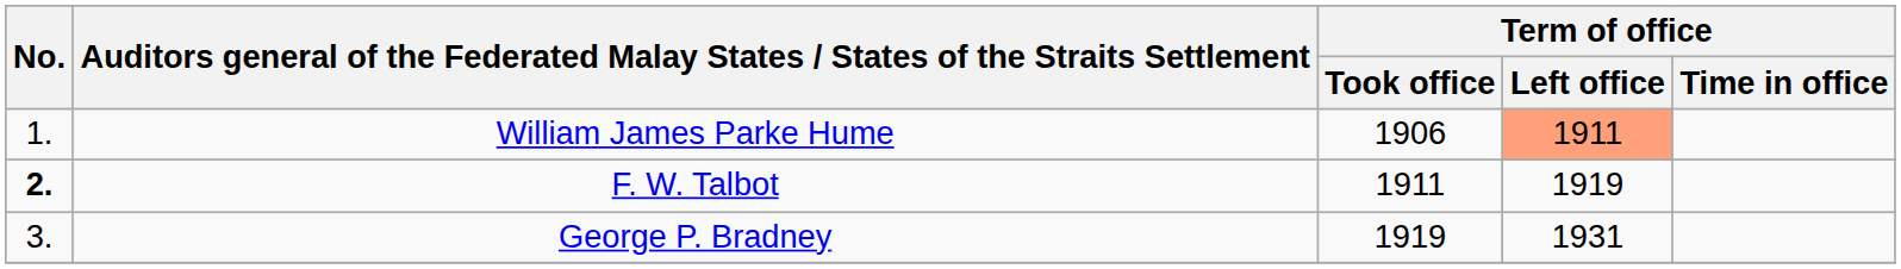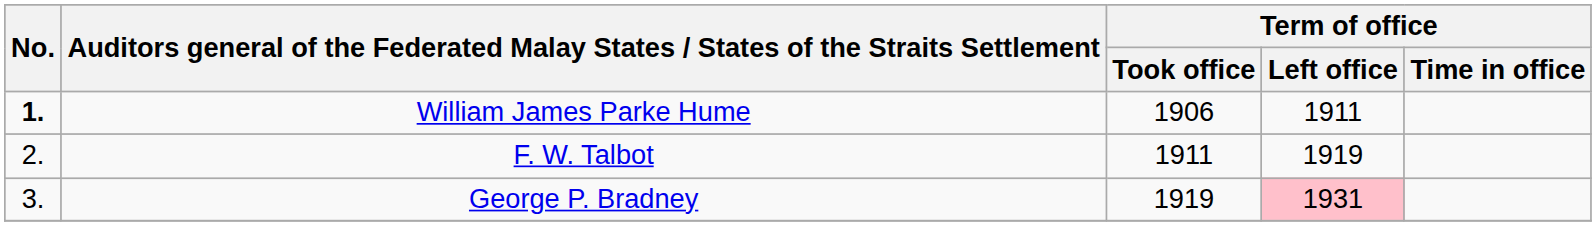William James Parke Hume | No.: normal -> bold
William James Parke Hume | Term of office / Left office: lightsalmon background -> no background
F. W. Talbot | No.: bold -> normal
George P. Bradney | Term of office / Left office: no background -> pink background
